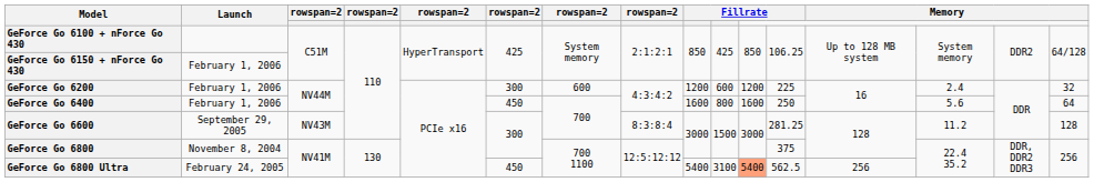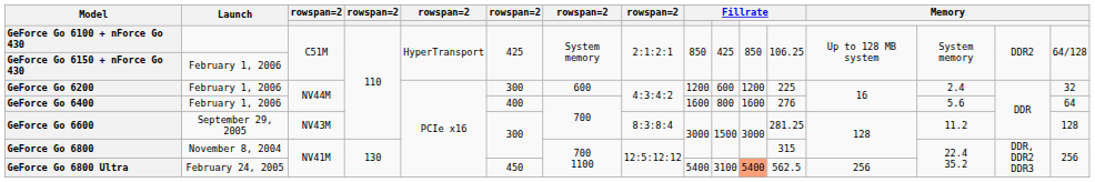GeForce Go 6400 | column 6: 450 -> 400
GeForce Go 6400 | column 12: 250 -> 276
GeForce Go 6800 | column 12: 375 -> 315
